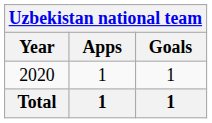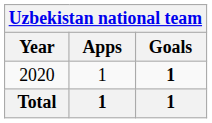2020 | Goals: normal -> bold
